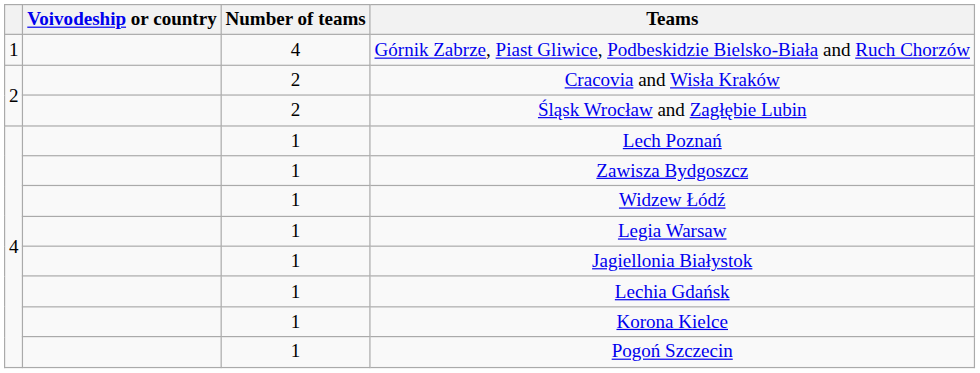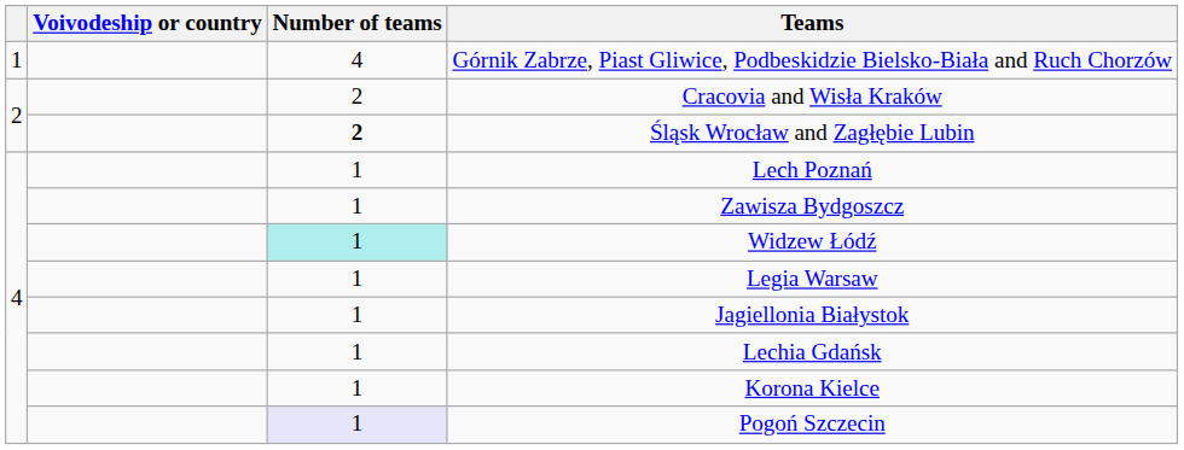Śląsk Wrocław and Zagłębie Lubin | Number of teams: normal -> bold
Widzew Łódź | Number of teams: no background -> paleturquoise background
Pogoń Szczecin | Number of teams: no background -> lavender background
